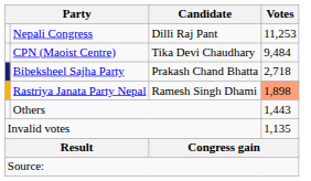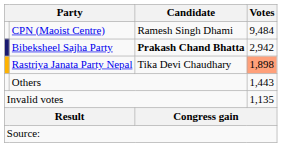- row: Nepali Congress | Dilli Raj Pant | 11,253
CPN (Maoist Centre) | Candidate: Tika Devi Chaudhary -> Ramesh Singh Dhami
Bibeksheel Sajha Party | Candidate: normal -> bold
Bibeksheel Sajha Party | Votes: 2,718 -> 2,942
Rastriya Janata Party Nepal | Candidate: Ramesh Singh Dhami -> Tika Devi Chaudhary
